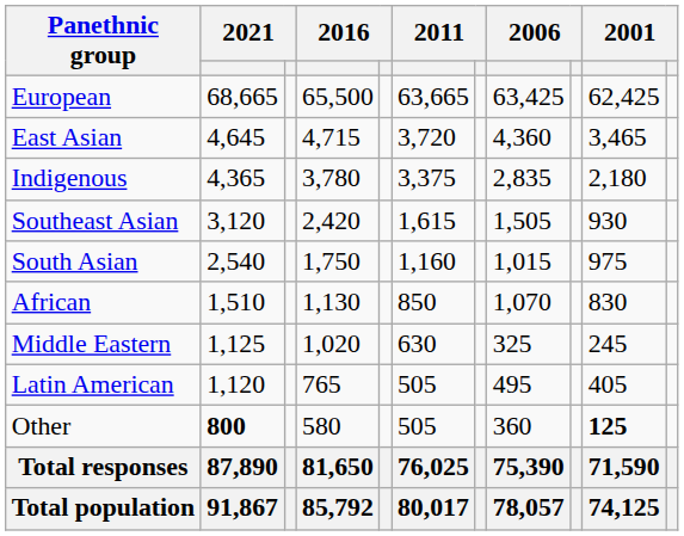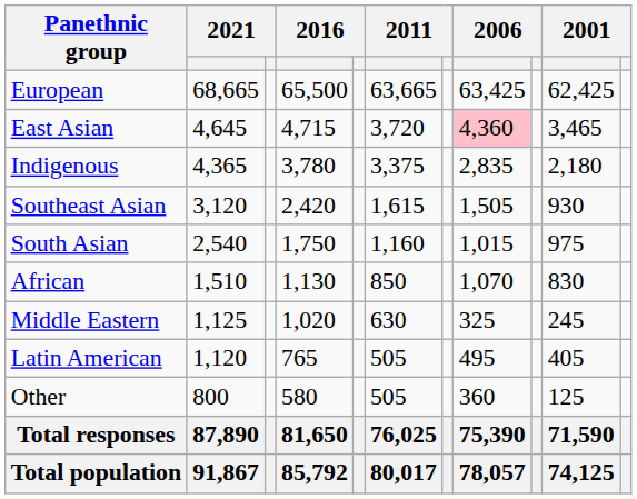East Asian | column 8: no background -> pink background
Other | column 2: bold -> normal
Other | column 10: bold -> normal
